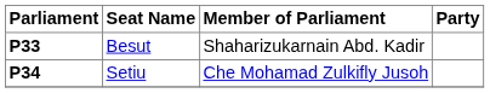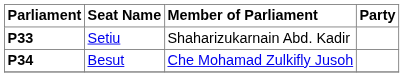P33 | Seat Name: Besut -> Setiu
P34 | Seat Name: Setiu -> Besut
